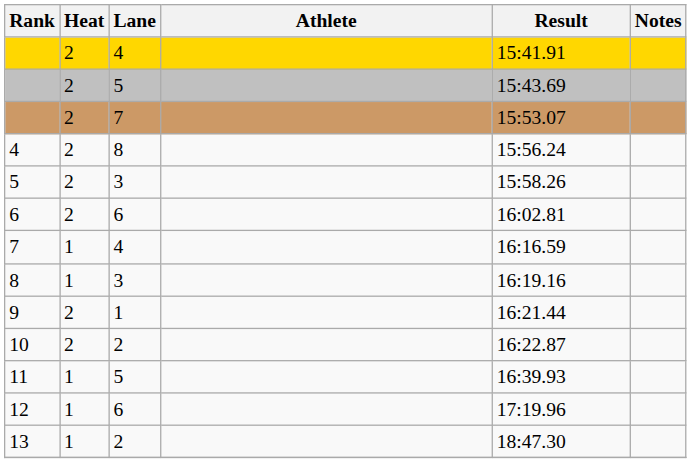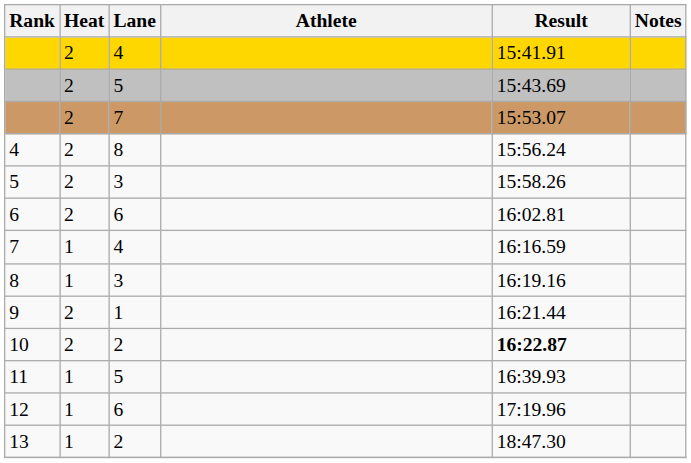10 | Result: normal -> bold
